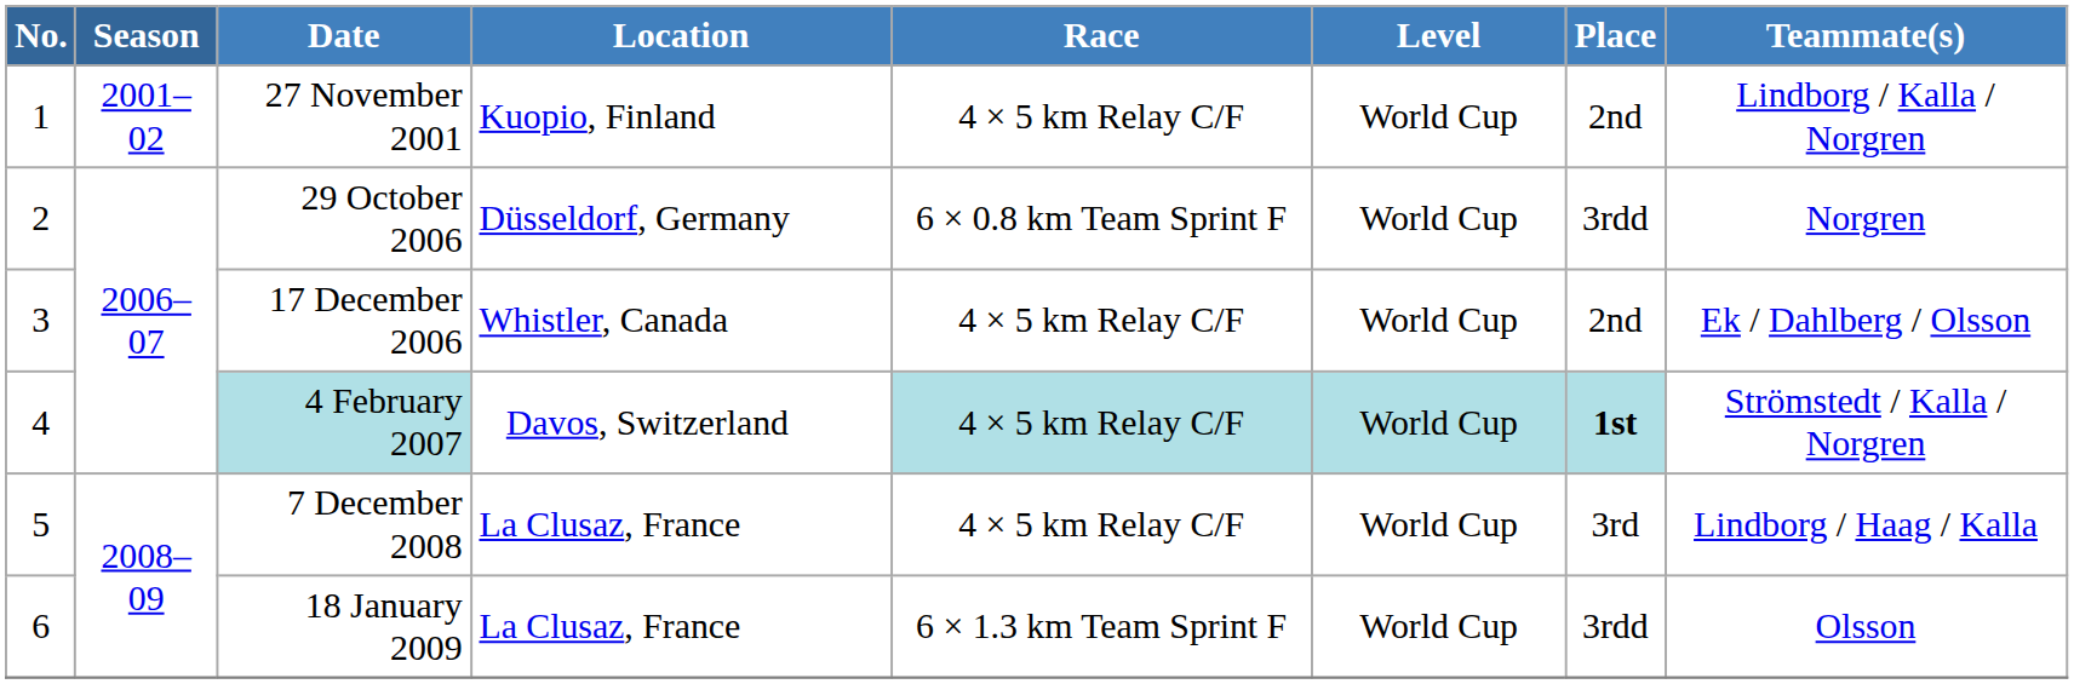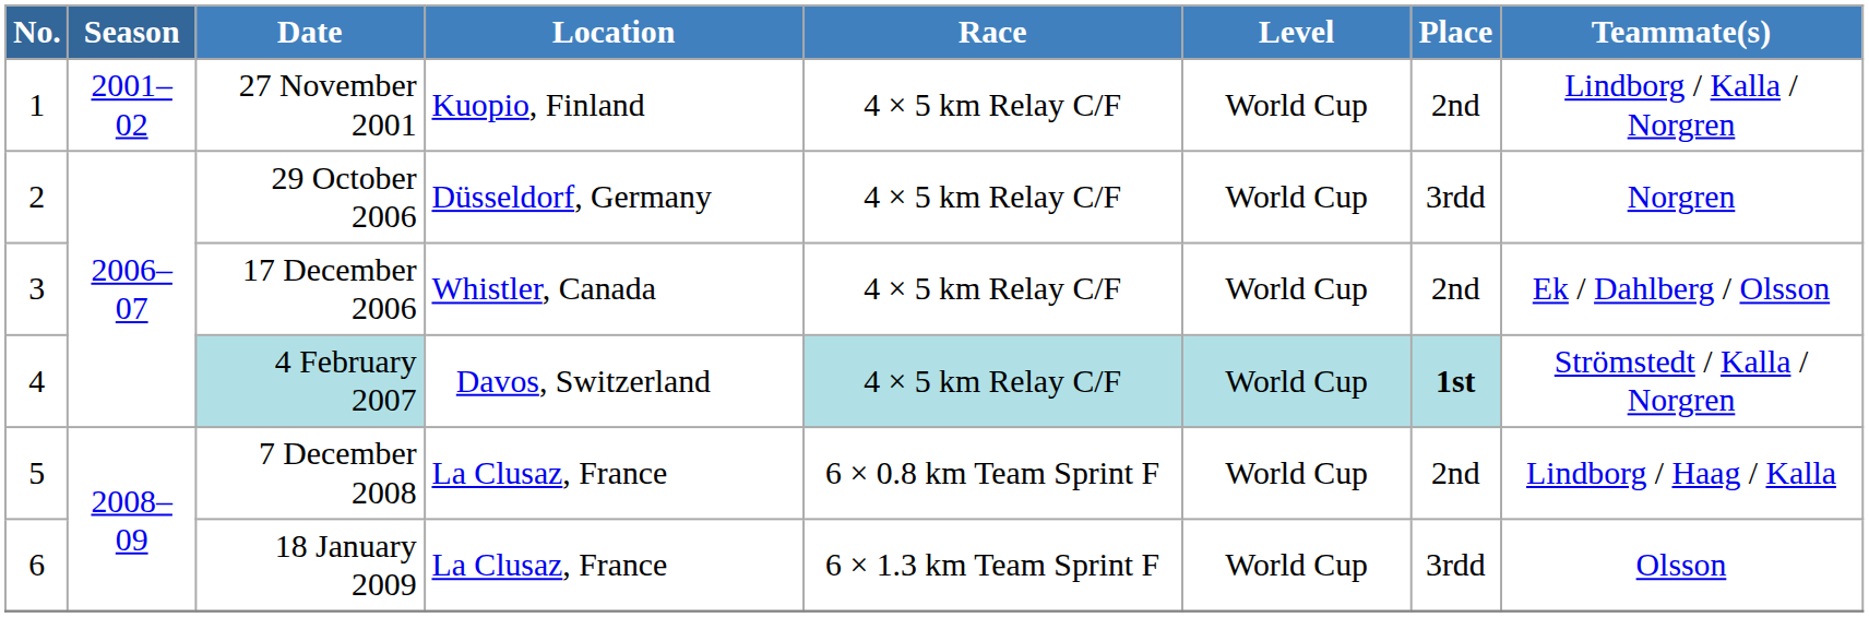29 October 2006 | Race: 6 × 0.8 km Team Sprint F -> 4 × 5 km Relay C/F
7 December 2008 | Race: 4 × 5 km Relay C/F -> 6 × 0.8 km Team Sprint F
7 December 2008 | Place: 3rd -> 2nd
